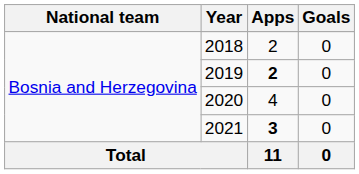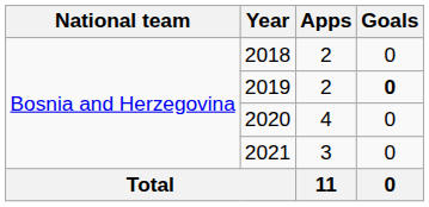2019 | Apps: bold -> normal
2019 | Goals: normal -> bold
2021 | Apps: bold -> normal
